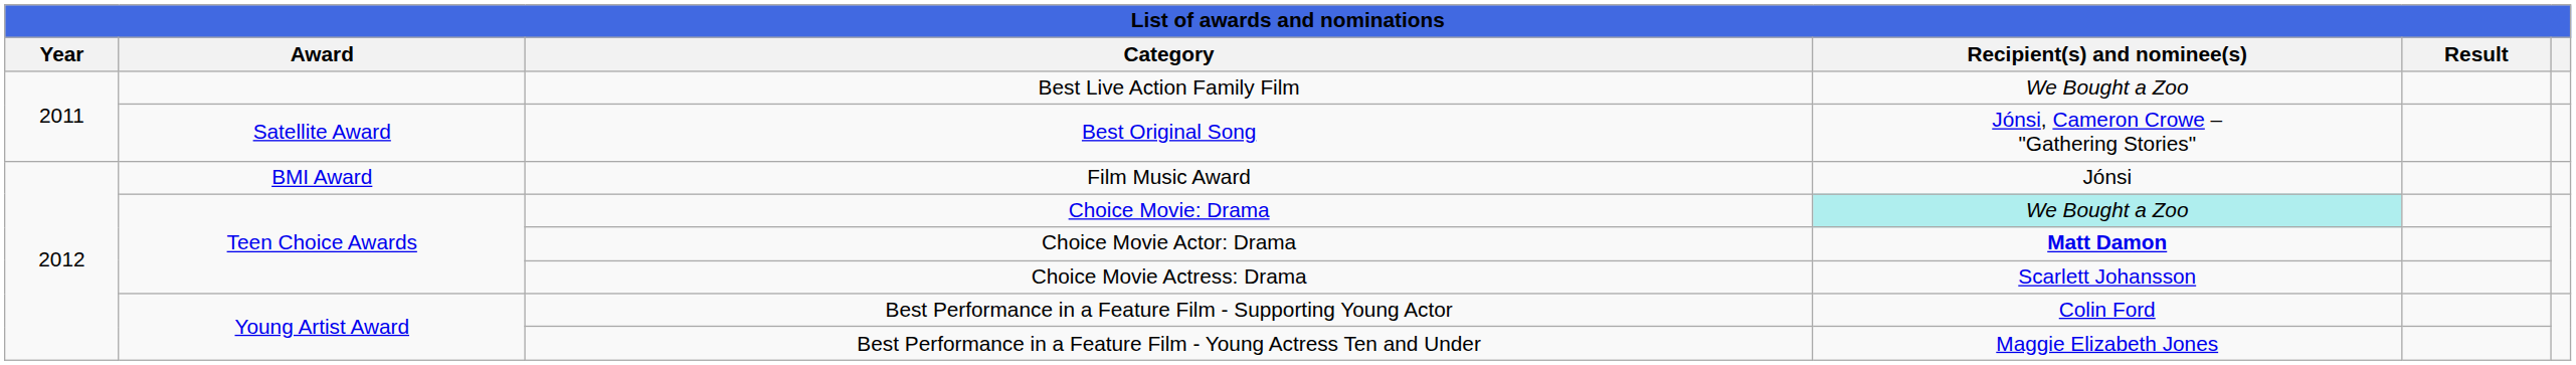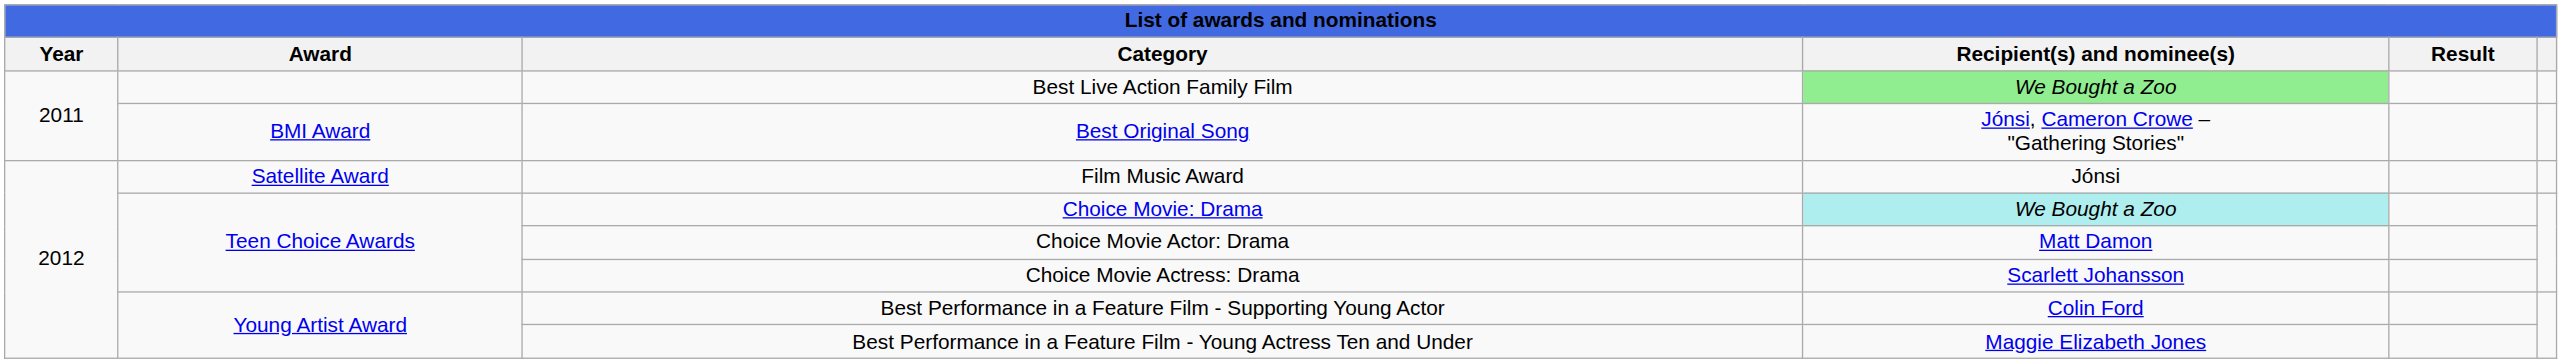Best Live Action Family Film | Recipient(s) and nominee(s): no background -> lightgreen background
Best Original Song | Award: Satellite Award -> BMI Award
Film Music Award | Award: BMI Award -> Satellite Award
Choice Movie Actor: Drama | Recipient(s) and nominee(s): bold -> normal
